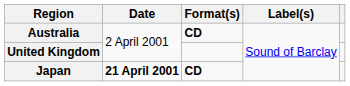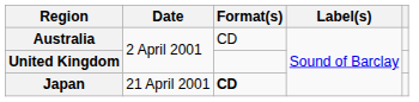Australia | Format(s): bold -> normal
Japan | Date: bold -> normal
